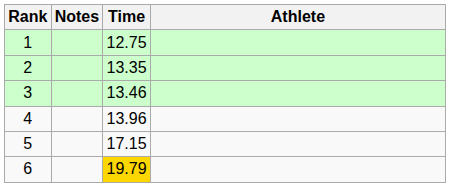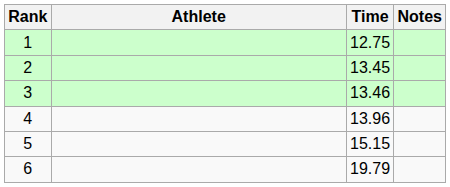columns swapped: Athlete <-> Notes
2 | Time: 13.35 -> 13.45
5 | Time: 17.15 -> 15.15
6 | Time: gold background -> no background
